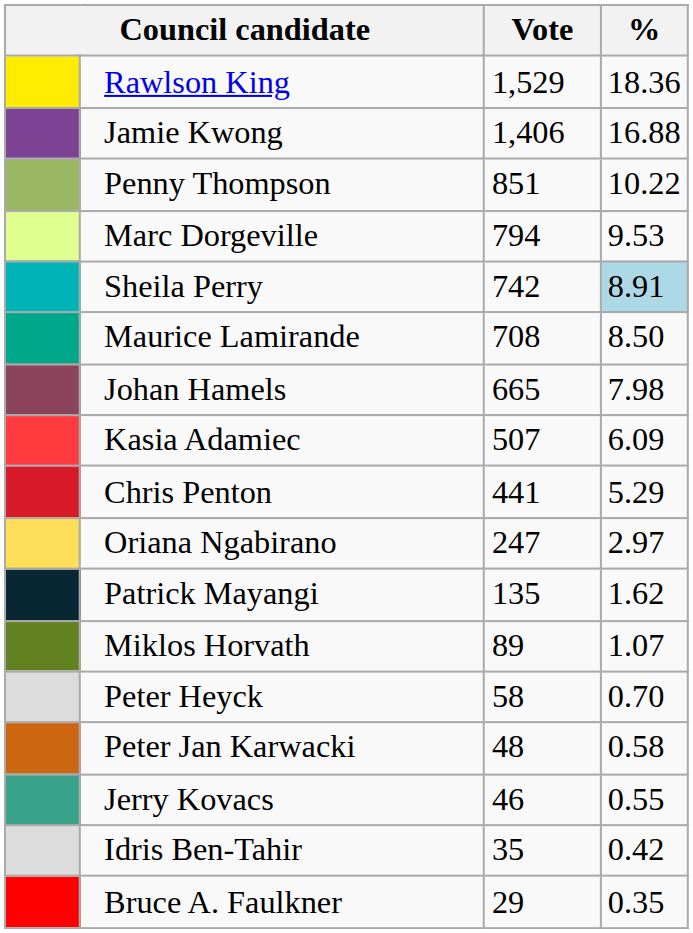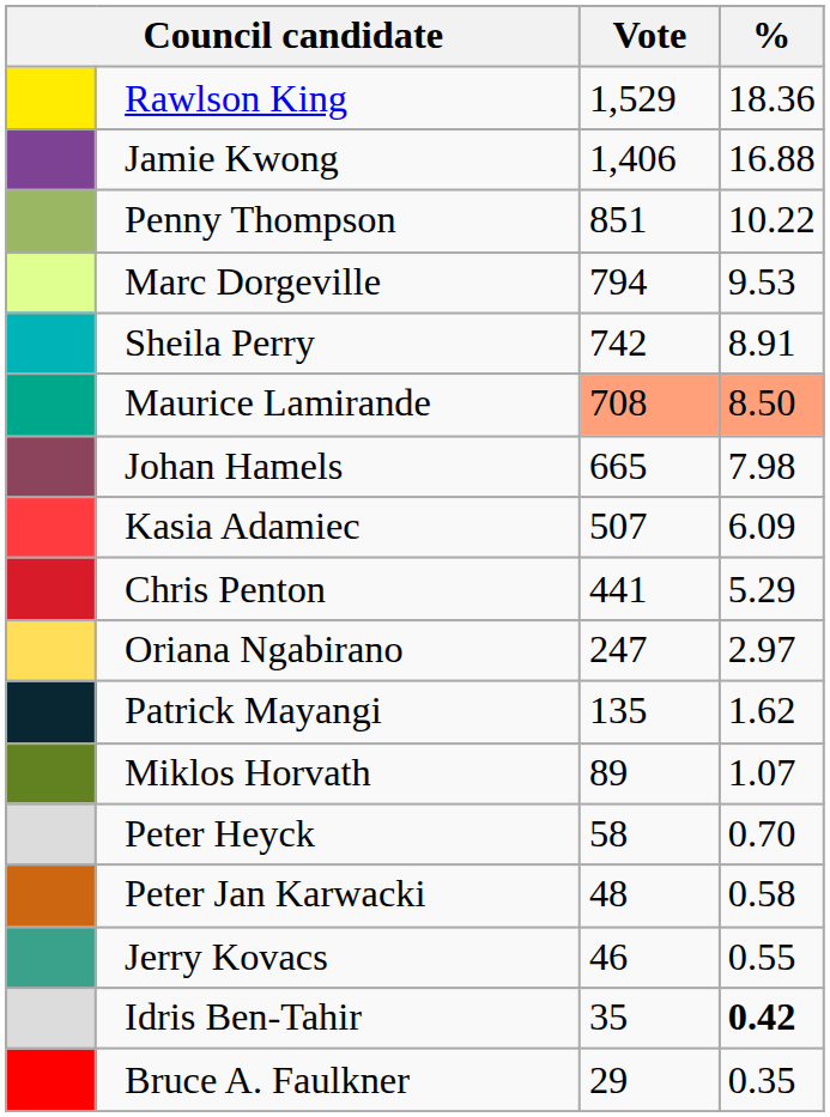Sheila Perry | %: lightblue background -> no background
Maurice Lamirande | Vote: no background -> lightsalmon background
Maurice Lamirande | %: no background -> lightsalmon background
Idris Ben-Tahir | %: normal -> bold
